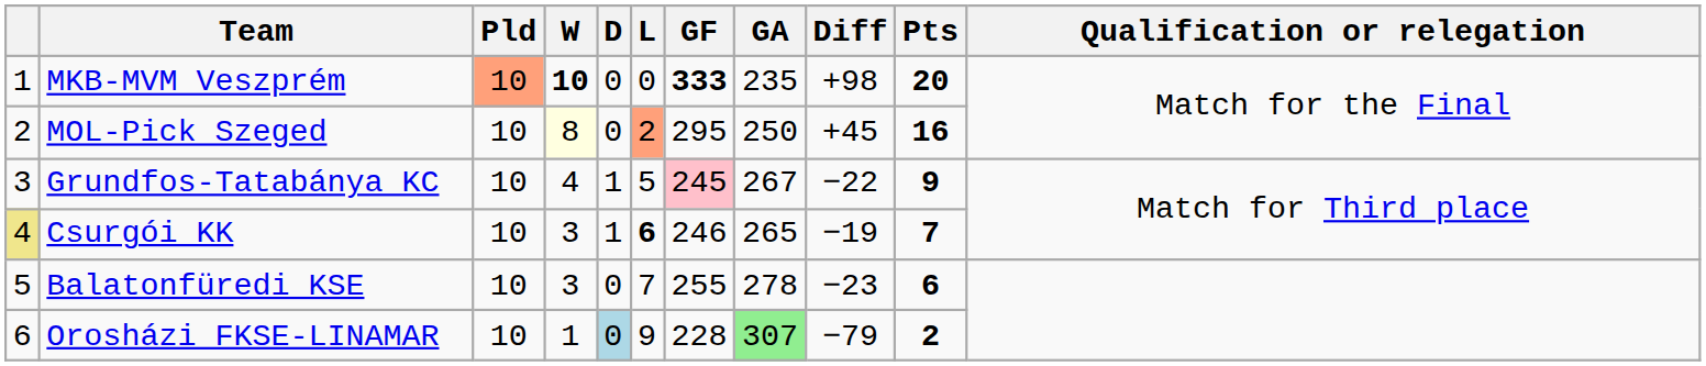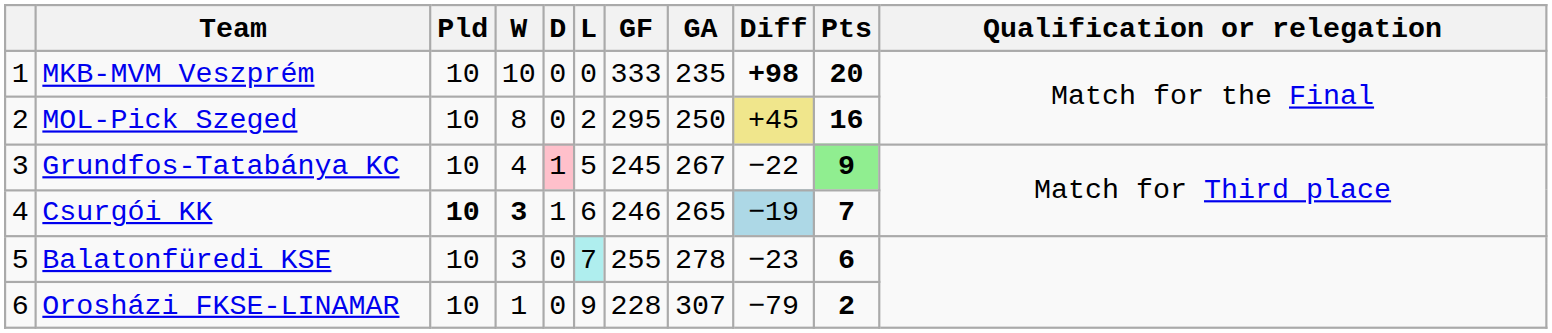MKB-MVM Veszprém | Pld: lightsalmon background -> no background
MKB-MVM Veszprém | W: bold -> normal
MKB-MVM Veszprém | GF: bold -> normal
MKB-MVM Veszprém | Diff: normal -> bold
MOL-Pick Szeged | W: lightyellow background -> no background
MOL-Pick Szeged | L: lightsalmon background -> no background
MOL-Pick Szeged | Diff: no background -> khaki background
Grundfos-Tatabánya KC | D: no background -> pink background
Grundfos-Tatabánya KC | GF: pink background -> no background
Grundfos-Tatabánya KC | Pts: no background -> lightgreen background
Csurgói KK | column 1: khaki background -> no background
Csurgói KK | Pld: normal -> bold
Csurgói KK | W: normal -> bold
Csurgói KK | L: bold -> normal
Csurgói KK | Diff: no background -> lightblue background
Balatonfüredi KSE | L: no background -> paleturquoise background
Orosházi FKSE-LINAMAR | D: lightblue background -> no background
Orosházi FKSE-LINAMAR | GA: lightgreen background -> no background
